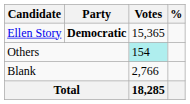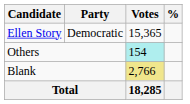Ellen Story | Party: bold -> normal
Blank | Votes: no background -> khaki background
